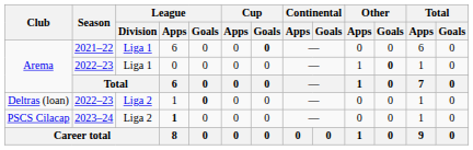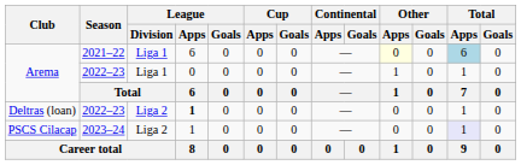Arema / 2021–22 | Cup / Goals: bold -> normal
Arema / 2021–22 | Other / Apps: no background -> lightyellow background
Arema / 2021–22 | Total / Apps: no background -> lightblue background
Arema / 2022–23 | Other / Goals: bold -> normal
Deltras (loan) | League / Apps: normal -> bold
Deltras (loan) | League / Goals: bold -> normal
PSCS Cilacap | League / Apps: bold -> normal
PSCS Cilacap | Total / Apps: no background -> lavender background
